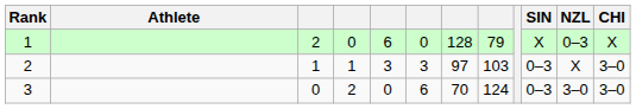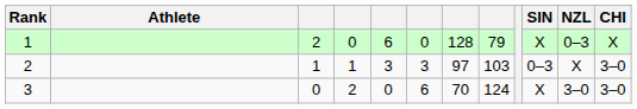row 4 | SIN: 0–3 -> X
